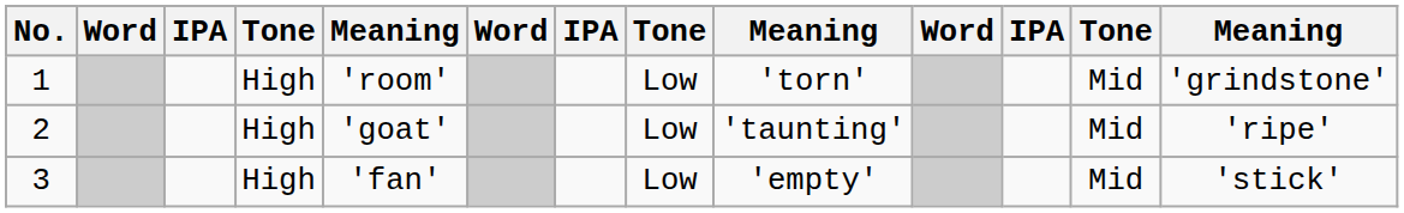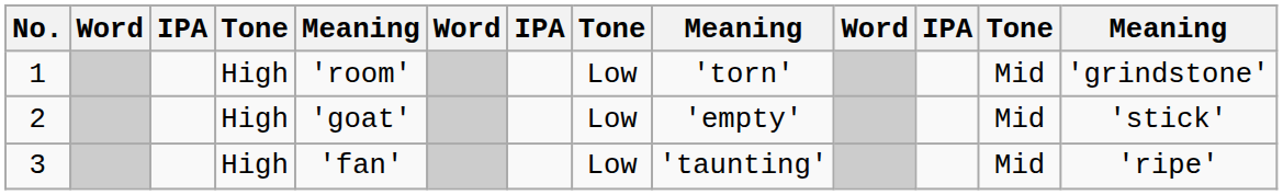2 | column 9: 'taunting' -> 'empty'
2 | column 13: 'ripe' -> 'stick'
3 | column 9: 'empty' -> 'taunting'
3 | column 13: 'stick' -> 'ripe'
